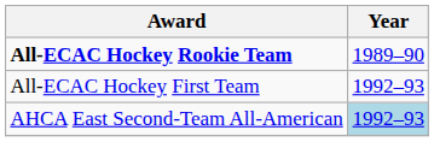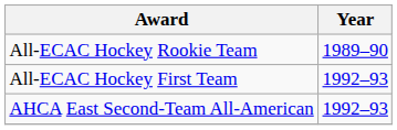row 2 | Award: bold -> normal
row 4 | Year: lightblue background -> no background
